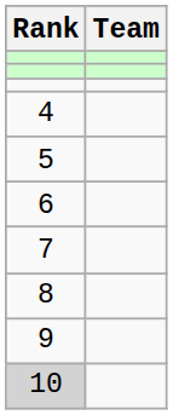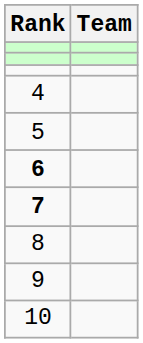row 7 | Rank: normal -> bold
row 8 | Rank: normal -> bold
row 11 | Rank: lightgrey background -> no background
